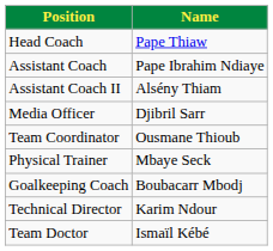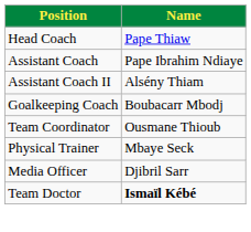rows swapped: Goalkeeping Coach <-> Media Officer
- row: Technical Director | Karim Ndour
Team Doctor | Name: normal -> bold
